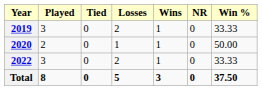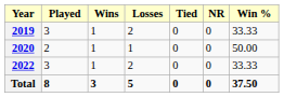columns swapped: Wins <-> Tied
